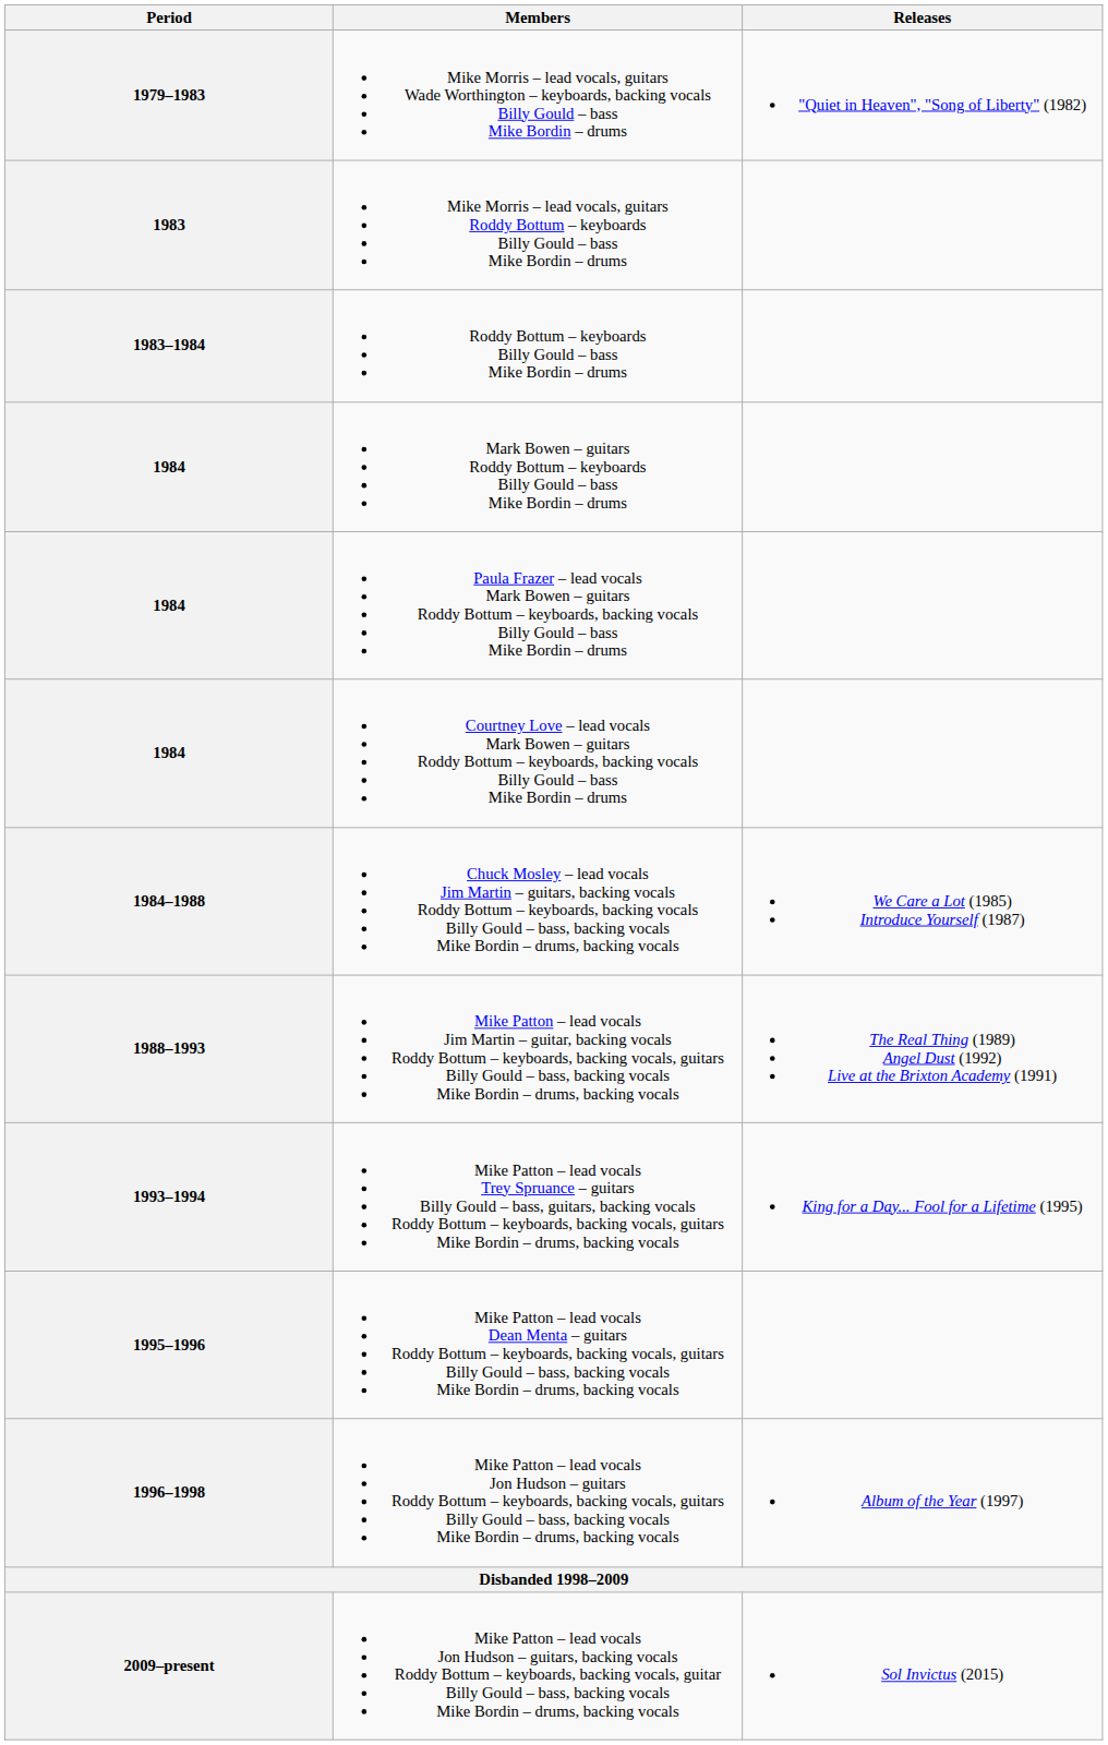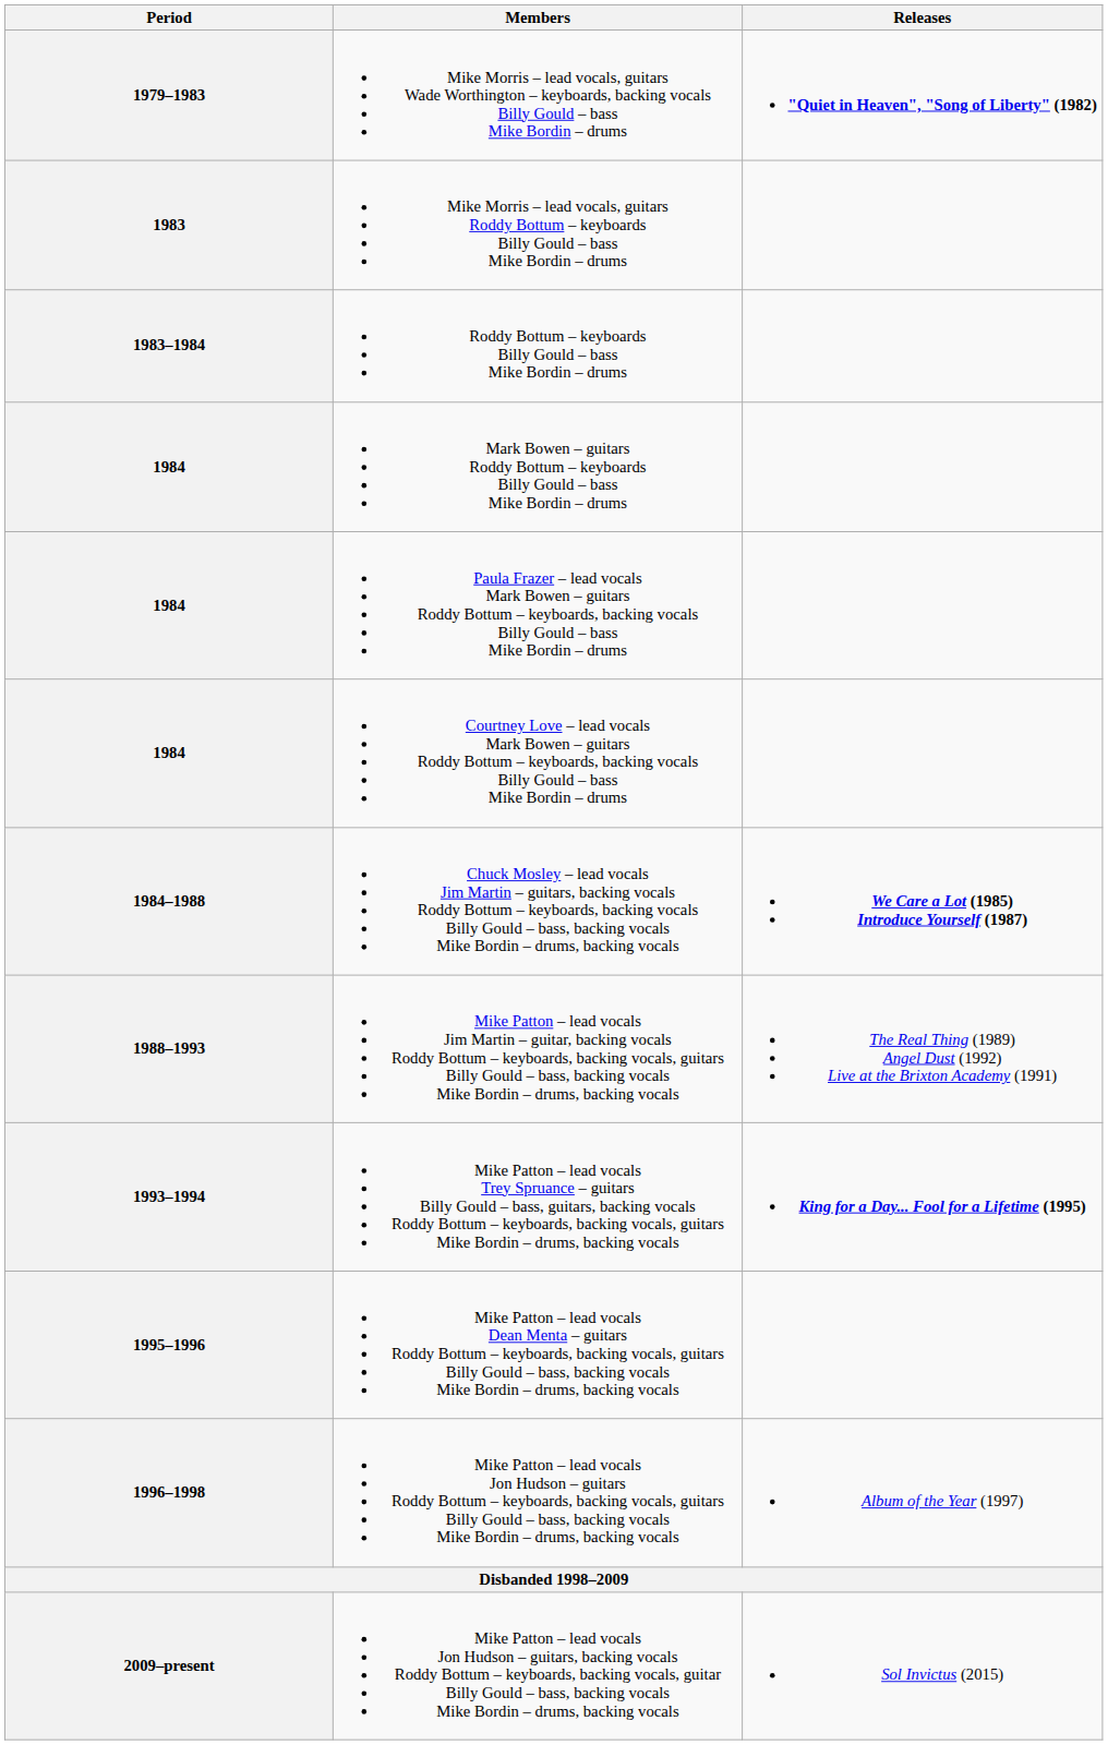row 2 | Releases: normal -> bold
row 8 | Releases: normal -> bold
row 10 | Releases: normal -> bold
